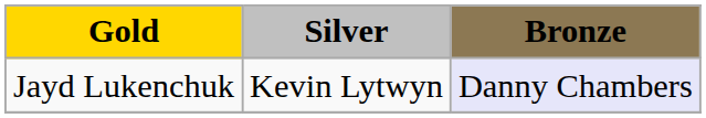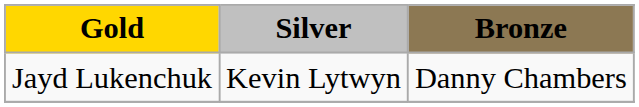Jayd Lukenchuk | Bronze: lavender background -> no background
